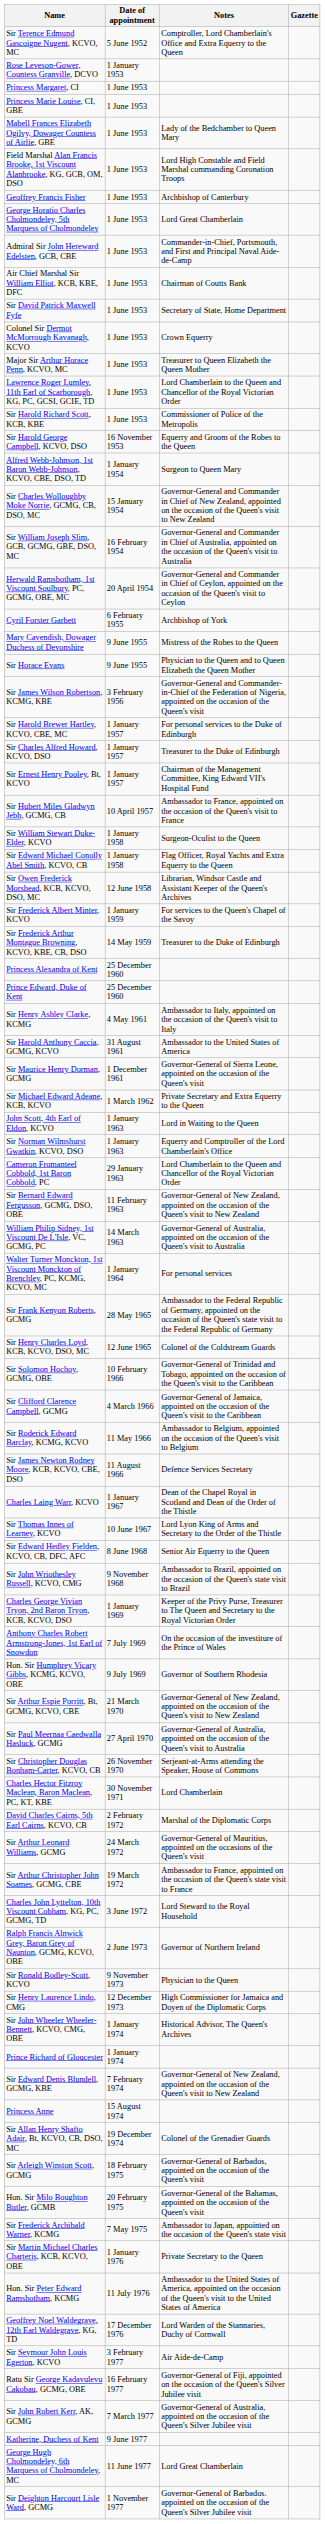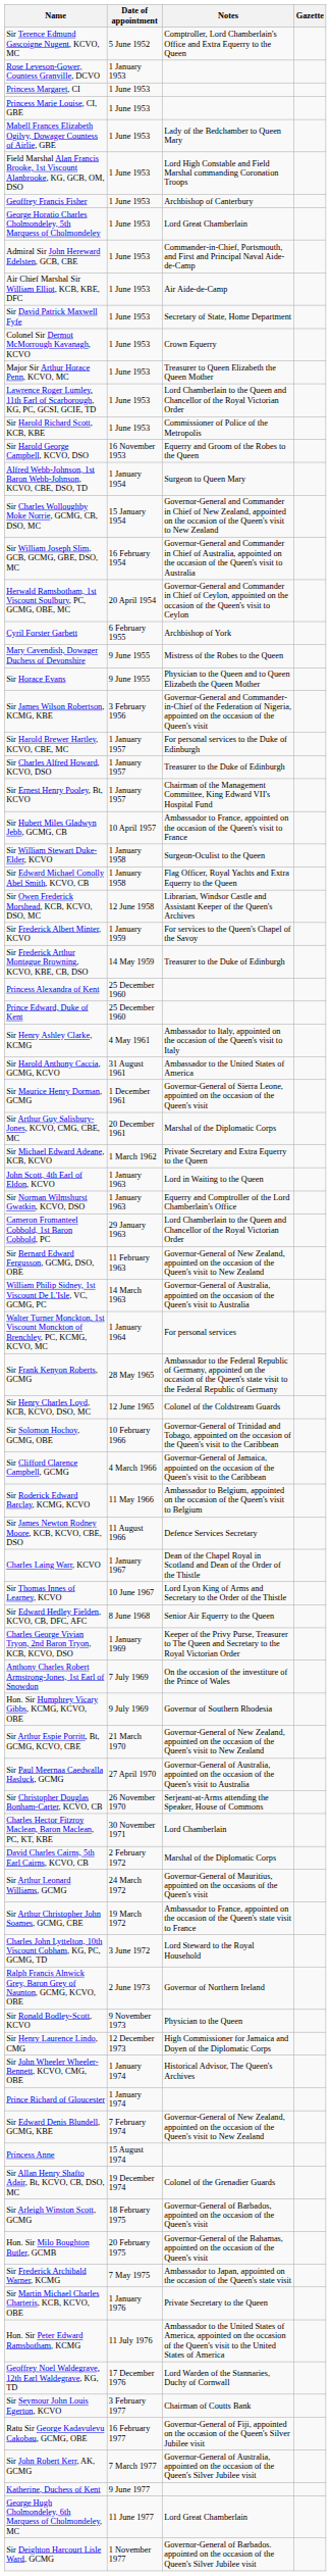Air Chief Marshal Sir William Elliot, KCB, KBE, DFC | Notes: Chairman of Coutts Bank -> Air Aide-de-Camp
+ row: Sir Arthur Guy Salisbury-Jones, KCVO, CMG, CBE, MC | 20 December 1961 | Marshal of the Diplomatic Corps
- row: Sir John Wriothesley Russell, KCVO, CMG | 9 November 1968 | Ambassador to Brazil, appointed on the occasion of the Queen's state visit to Brazil
Sir Seymour John Louis Egerton, KCVO | Notes: Air Aide-de-Camp -> Chairman of Coutts Bank
